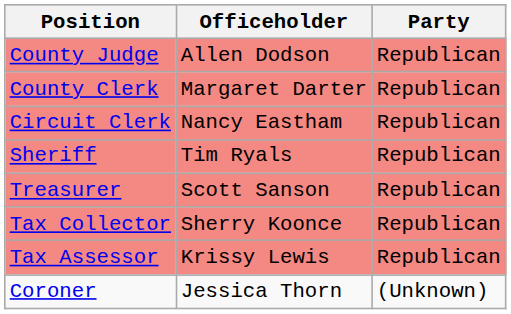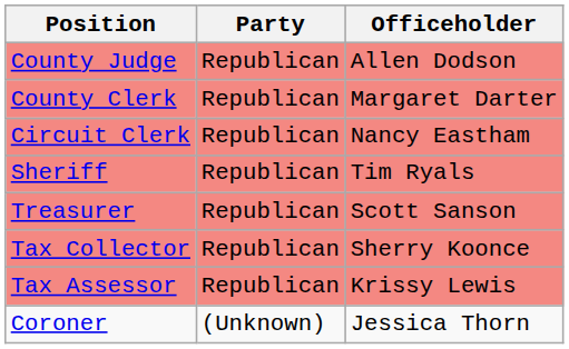columns swapped: Officeholder <-> Party
